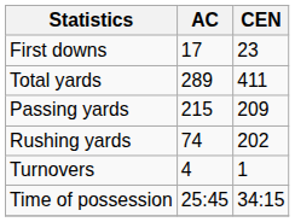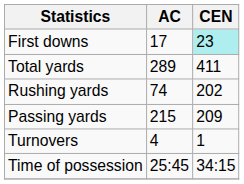First downs | CEN: no background -> paleturquoise background
rows swapped: Rushing yards <-> Passing yards
